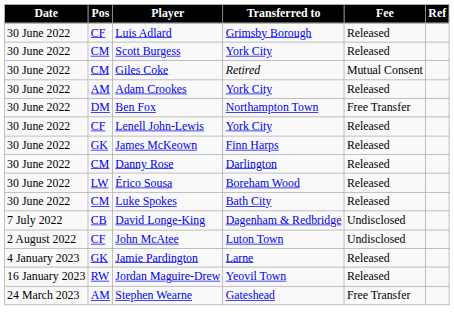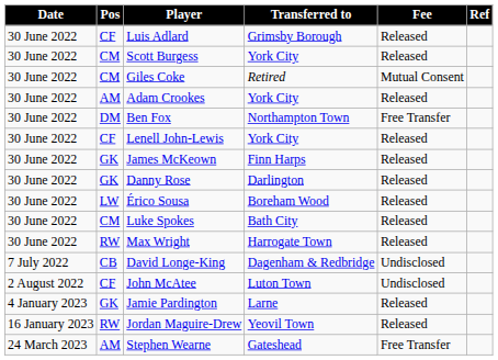Danny Rose | Pos: CM -> GK
+ row: 30 June 2022 | RW | Max Wright | Harrogate Town | Released
